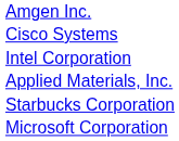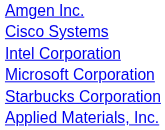row 4 | column 1: Applied Materials, Inc. -> Microsoft Corporation
row 6 | column 1: Microsoft Corporation -> Applied Materials, Inc.
